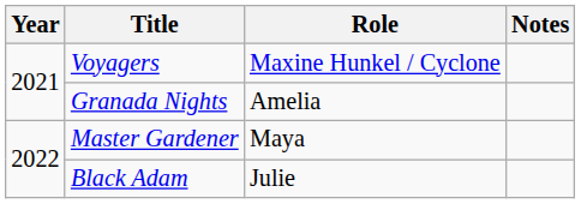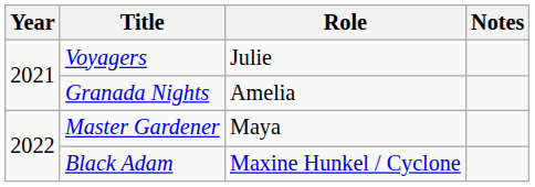Voyagers | Role: Maxine Hunkel / Cyclone -> Julie
Black Adam | Role: Julie -> Maxine Hunkel / Cyclone
